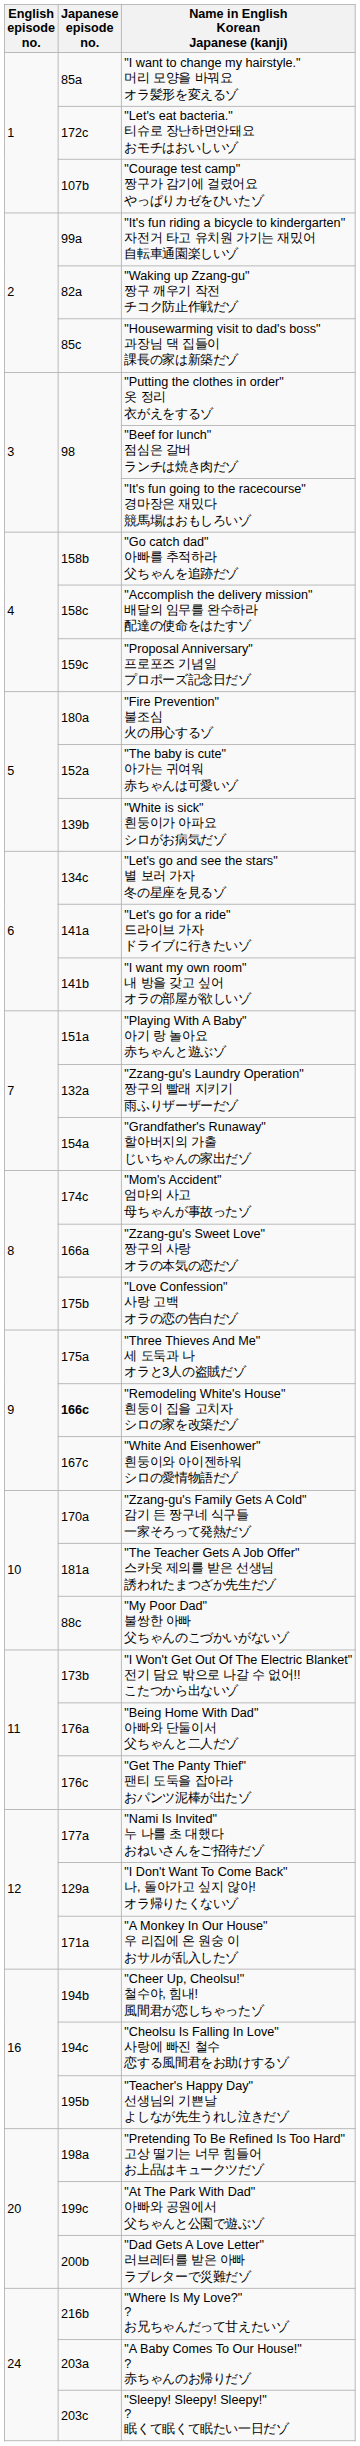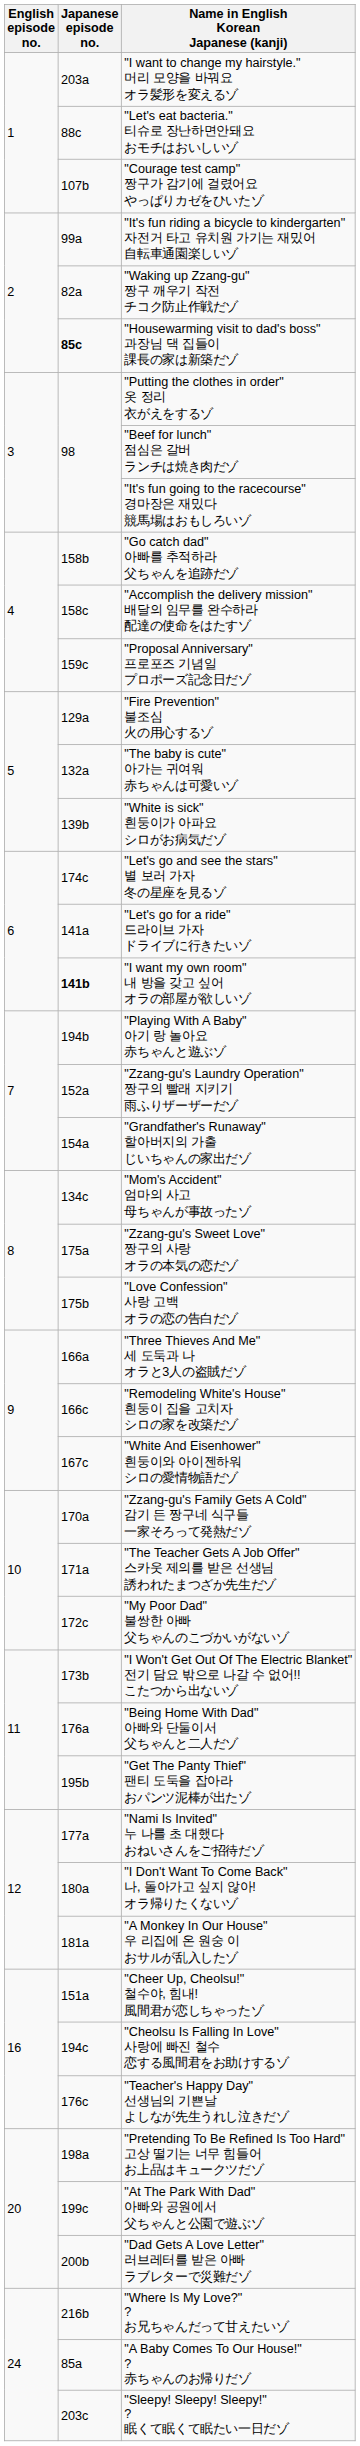"I want to change my hairstyle." 머리 모양을 바꿔요 オラ髪形を変えるゾ | Japanese episode no.: 85a -> 203a
"Let's eat bacteria." 티슈로 장난하면안돼요 おモチはおいしいゾ | Japanese episode no.: 172c -> 88c
"Housewarming visit to dad's boss" 과장님 댁 집들이 課長の家は新築だゾ | Japanese episode no.: normal -> bold
"Fire Prevention" 불조심 火の用心するゾ | Japanese episode no.: 180a -> 129a
"The baby is cute" 아가는 귀여워 赤ちゃんは可愛いゾ | Japanese episode no.: 152a -> 132a
"Let's go and see the stars" 별 보러 가자 冬の星座を見るゾ | Japanese episode no.: 134c -> 174c
"I want my own room" 내 방을 갖고 싶어 オラの部屋が欲しいゾ | Japanese episode no.: normal -> bold
"Playing With A Baby" 아기 랑 놀아요 赤ちゃんと遊ぶゾ | Japanese episode no.: 151a -> 194b
"Zzang-gu's Laundry Operation" 짱구의 빨래 지키기 雨ふりザーザーだゾ | Japanese episode no.: 132a -> 152a
"Mom's Accident" 엄마의 사고 母ちゃんが事故ったゾ | Japanese episode no.: 174c -> 134c
"Zzang-gu's Sweet Love" 짱구의 사랑 オラの本気の恋だゾ | Japanese episode no.: 166a -> 175a
"Three Thieves And Me" 세 도둑과 나 オラと3人の盗賊だゾ | Japanese episode no.: 175a -> 166a
"Remodeling White's House" 흰둥이 집을 고치자 シロの家を改築だゾ | Japanese episode no.: bold -> normal
"The Teacher Gets A Job Offer" 스카웃 제의를 받은 선생님 誘われたまつざか先生だゾ | Japanese episode no.: 181a -> 171a
"My Poor Dad" 불쌍한 아빠 父ちゃんのこづかいがないゾ | Japanese episode no.: 88c -> 172c
"Get The Panty Thief" 팬티 도둑을 잡아라 おパンツ泥棒が出たゾ | Japanese episode no.: 176c -> 195b
"I Don't Want To Come Back" 나, 돌아가고 싶지 않아! オラ帰りたくないゾ | Japanese episode no.: 129a -> 180a
"A Monkey In Our House" 우 리집에 온 원숭 이 おサルが乱入したゾ | Japanese episode no.: 171a -> 181a
"Cheer Up, Cheolsu!" 철수야, 힘내! 風間君が恋しちゃったゾ | Japanese episode no.: 194b -> 151a
"Teacher's Happy Day" 선생님의 기쁜날 よしなが先生うれし泣きだゾ | Japanese episode no.: 195b -> 176c
"A Baby Comes To Our House!" ? 赤ちゃんのお帰りだゾ | Japanese episode no.: 203a -> 85a
